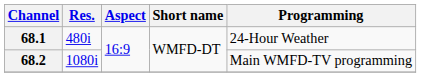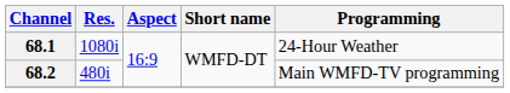68.1 | Res.: 480i -> 1080i
68.2 | Res.: 1080i -> 480i
